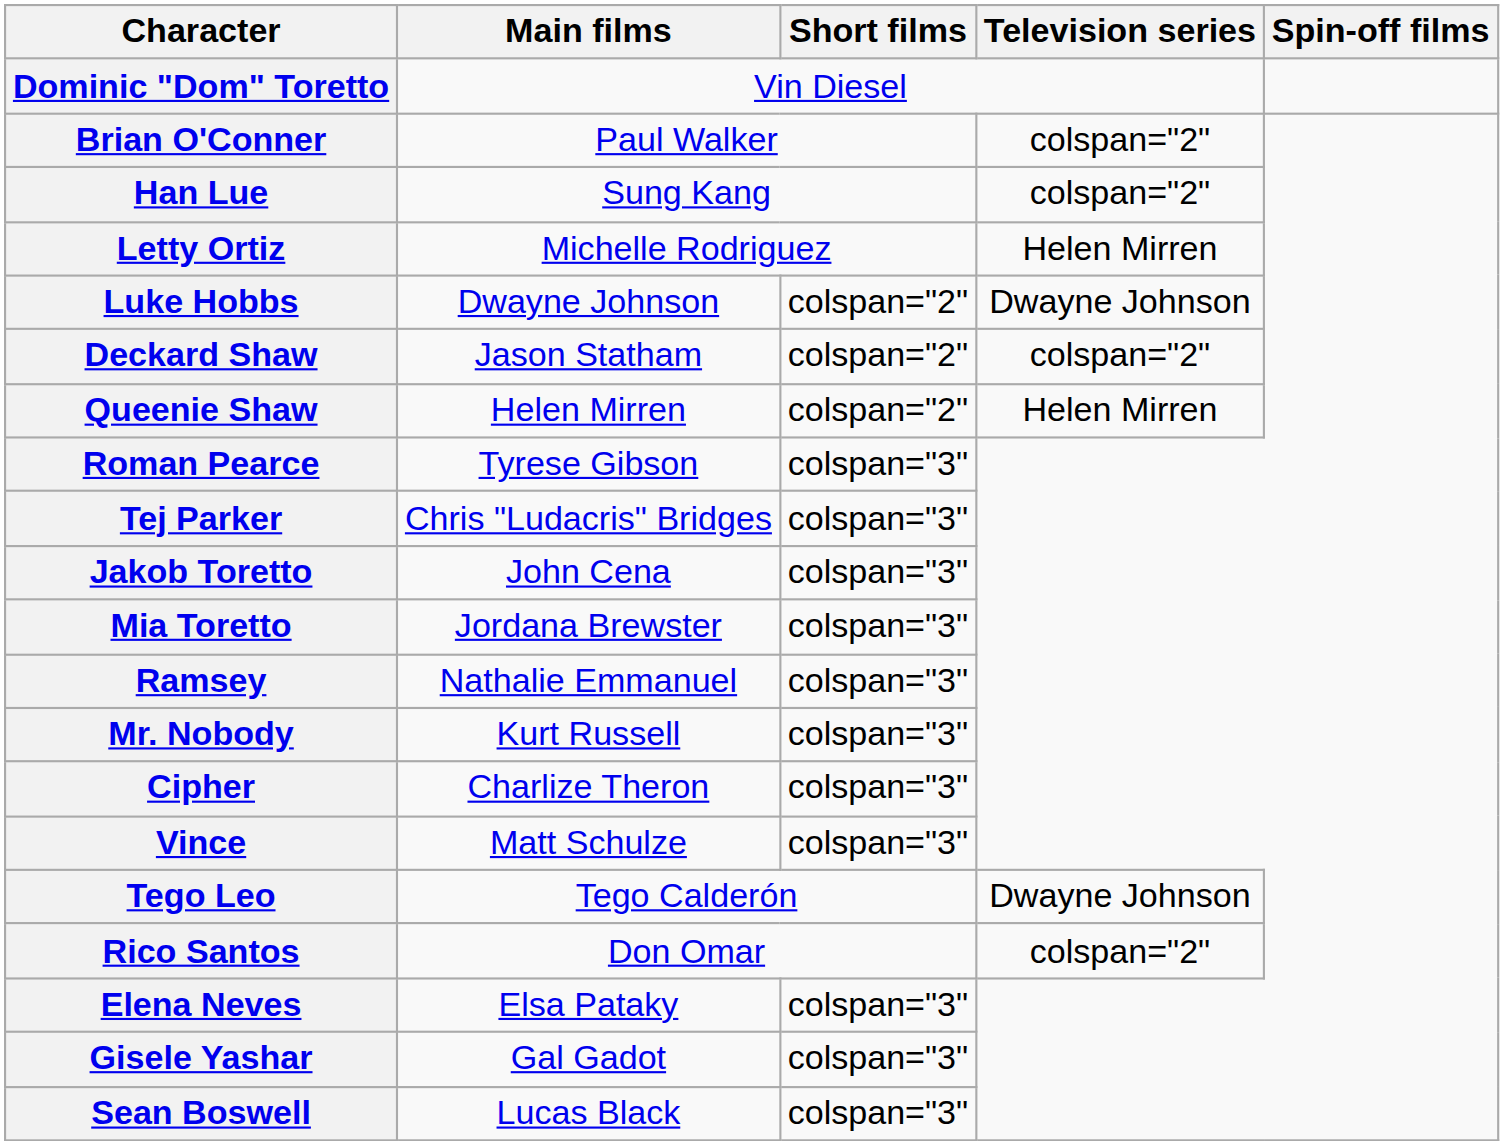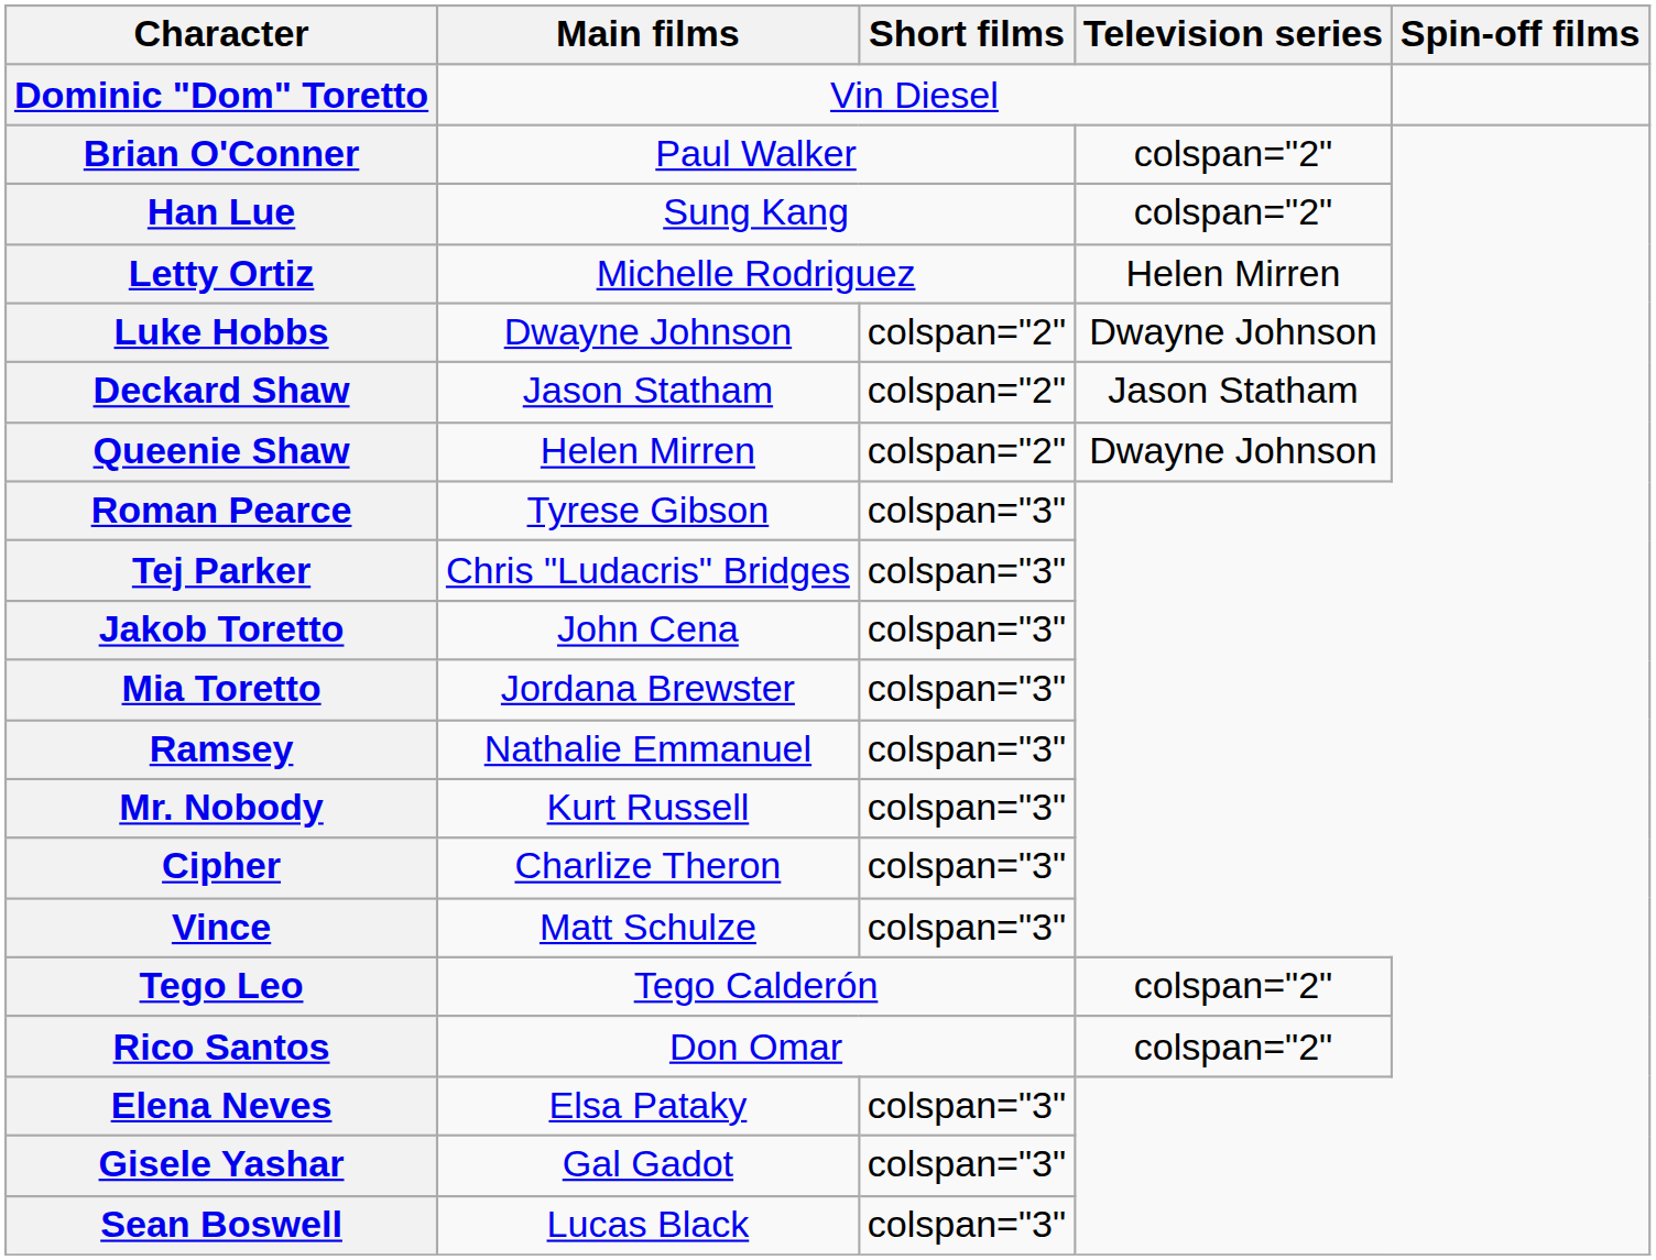Deckard Shaw | Television series: colspan="2" -> Jason Statham
Queenie Shaw | Television series: Helen Mirren -> Dwayne Johnson
Tego Leo | Television series: Dwayne Johnson -> colspan="2"
